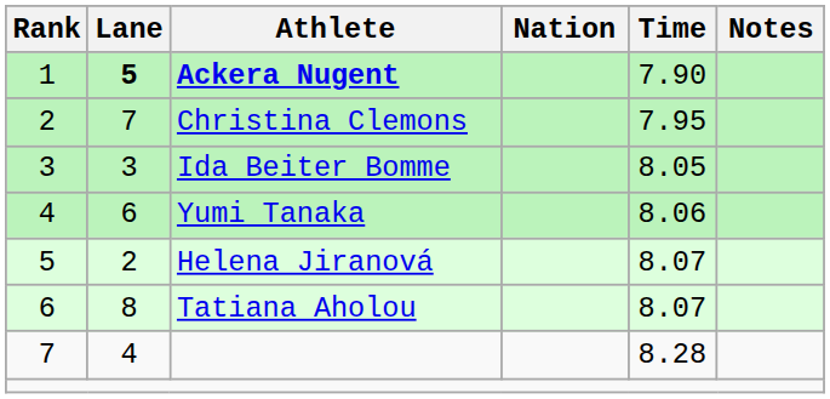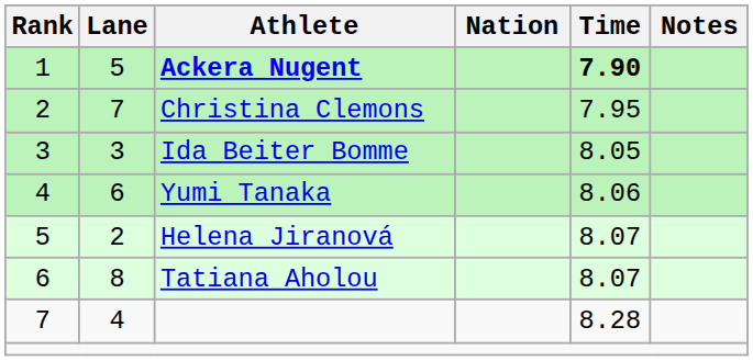1 | Lane: bold -> normal
1 | Time: normal -> bold
